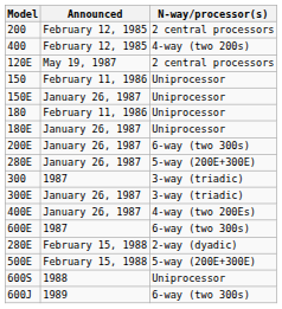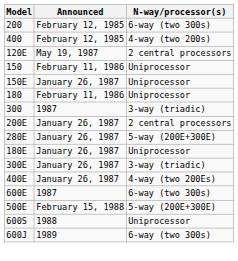200 | N-way/processor(s): 2 central processors -> 6-way (two 300s)
rows swapped: 180E <-> 300
200E | N-way/processor(s): 6-way (two 300s) -> 2 central processors
- row: 280E | February 15, 1988 | 2-way (dyadic)
